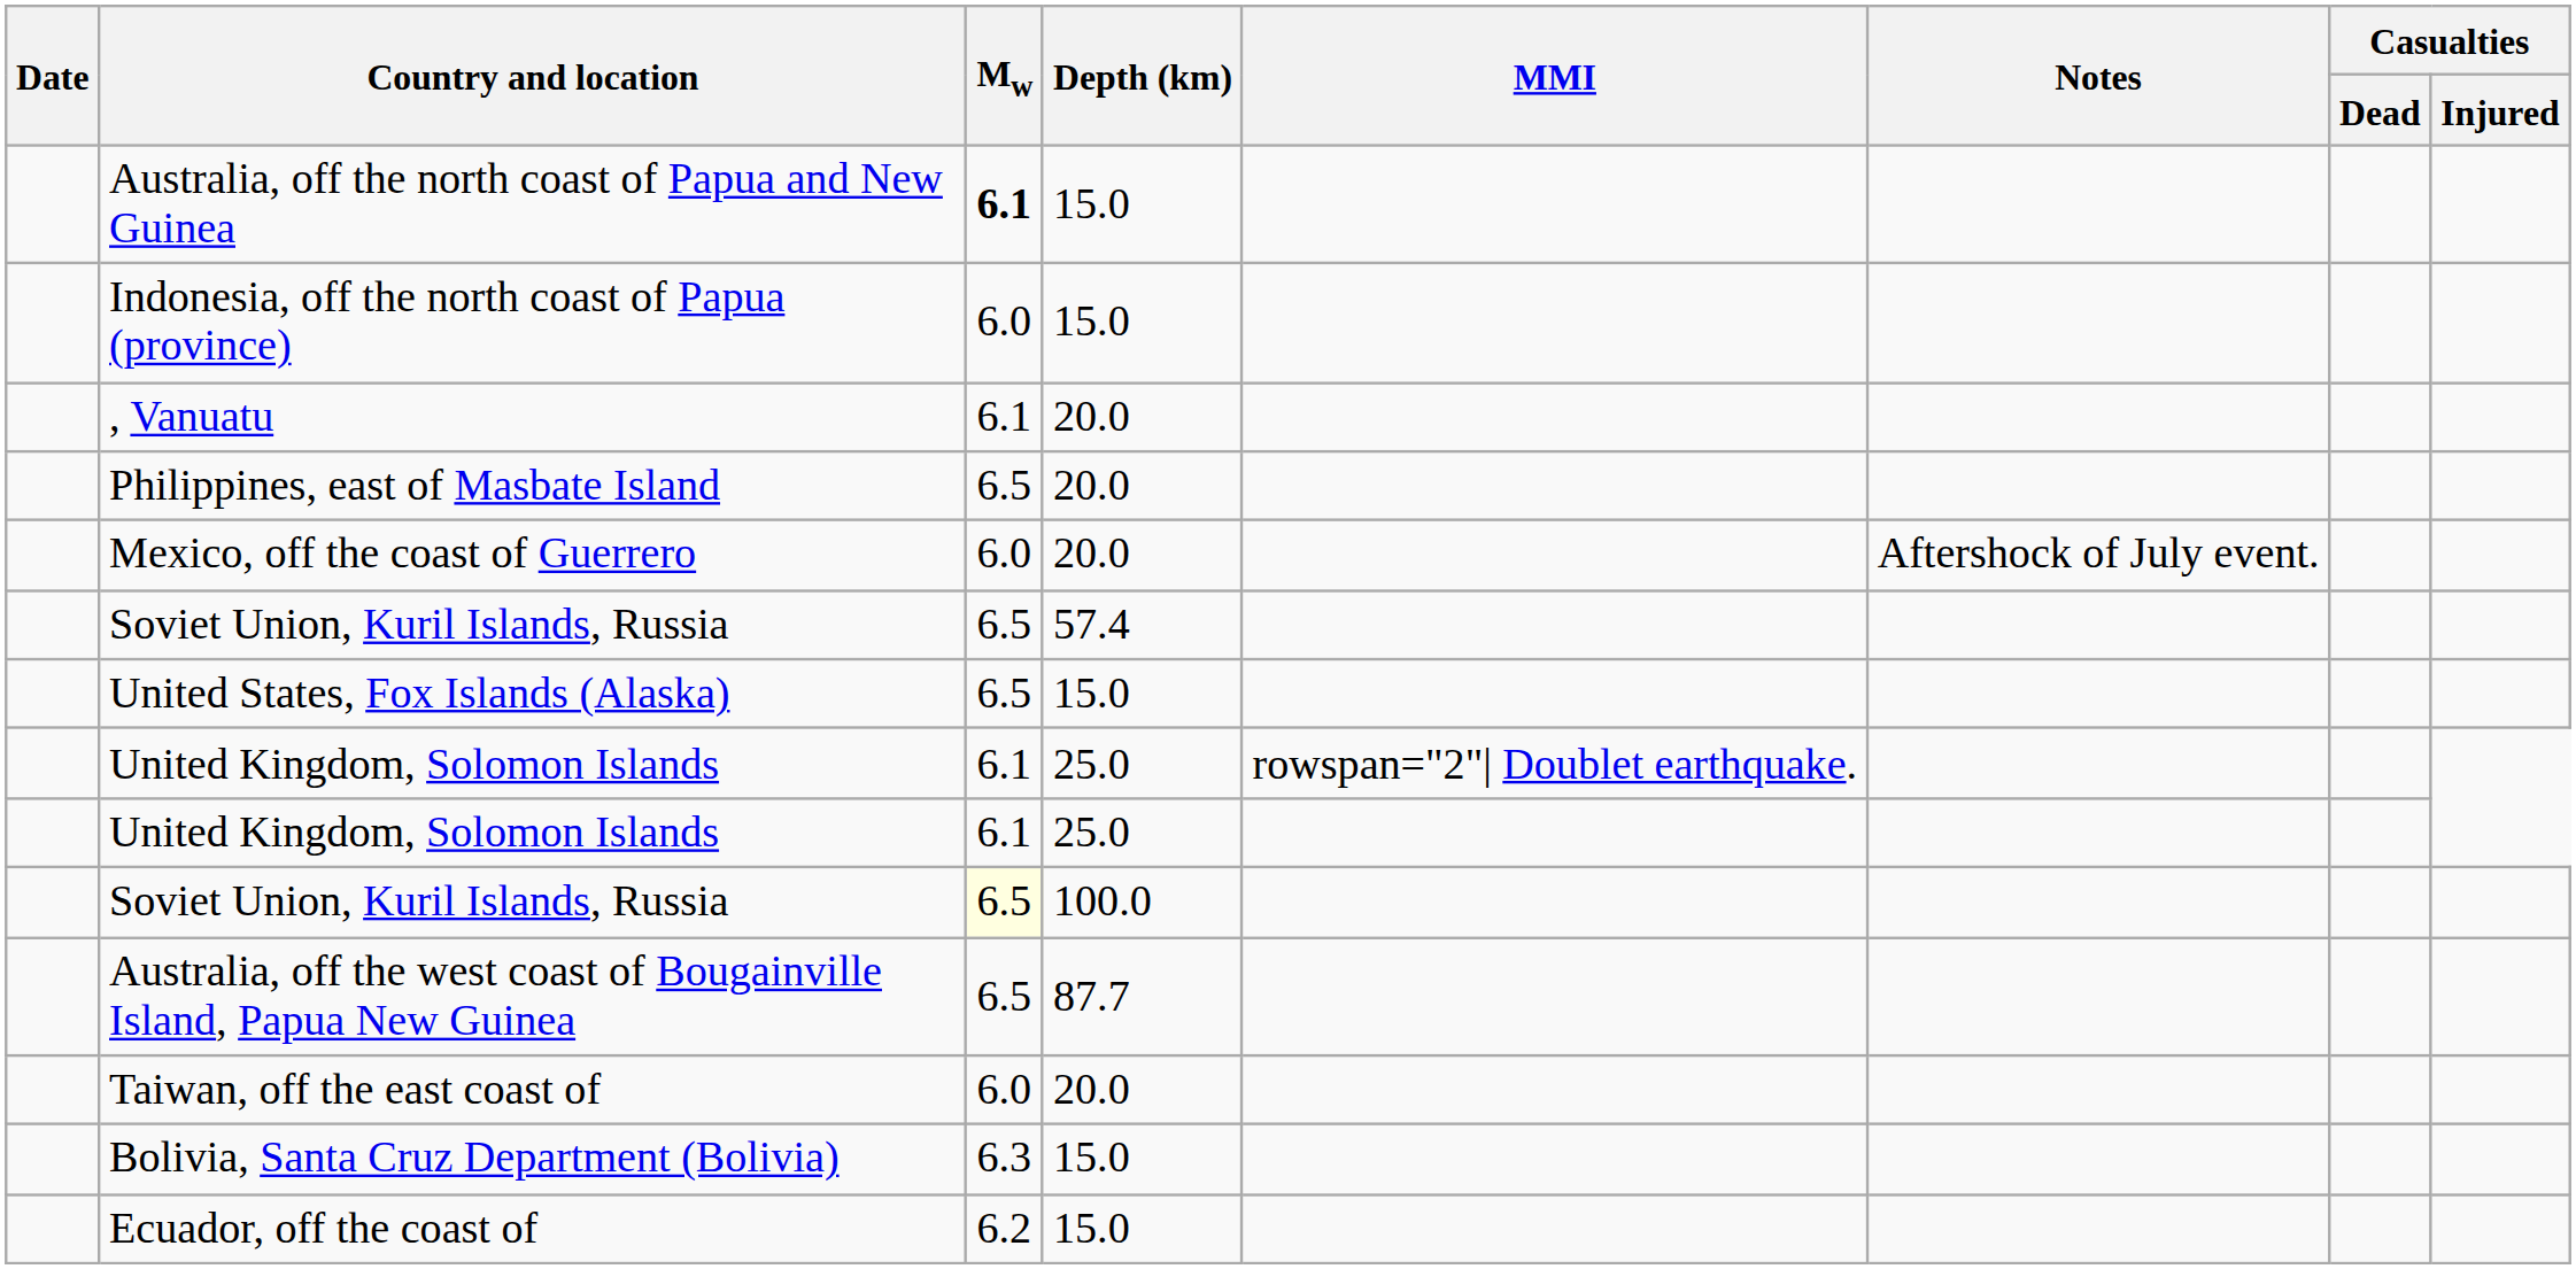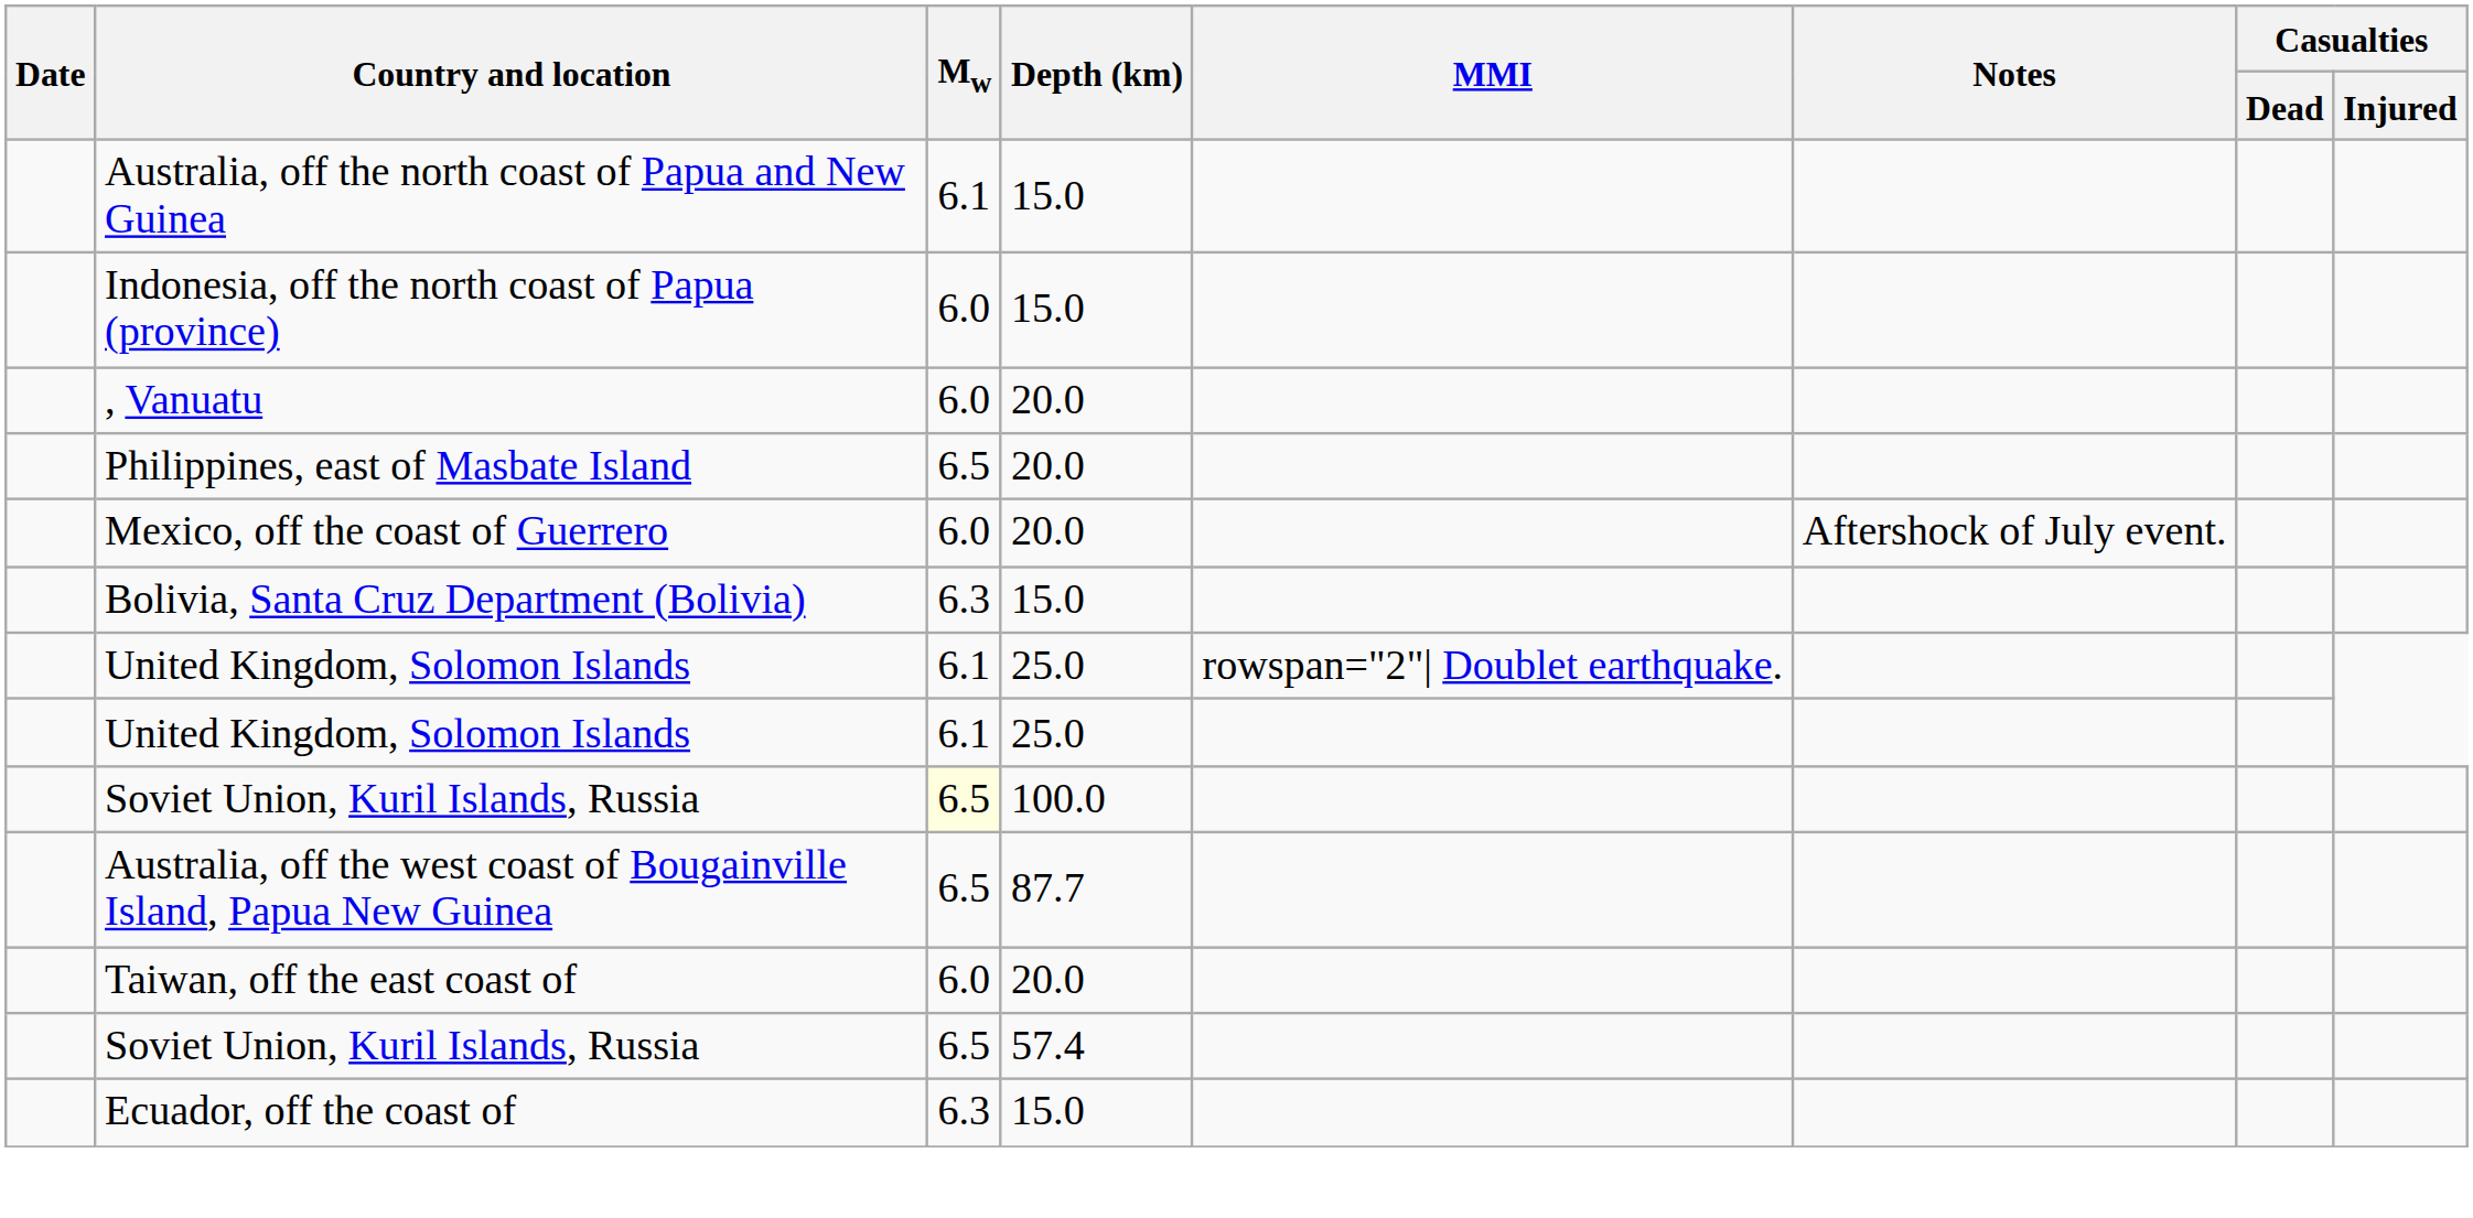Australia, off the north coast of Papua and New Guinea | Mw: bold -> normal
, Vanuatu | Mw: 6.1 -> 6.0
rows swapped: Soviet Union, Kuril Islands, Russia / 57.4 <-> Bolivia, Santa Cruz Department (Bolivia)
- row: United States, Fox Islands (Alaska) | 6.5 | 15.0
Ecuador, off the coast of | Mw: 6.2 -> 6.3
